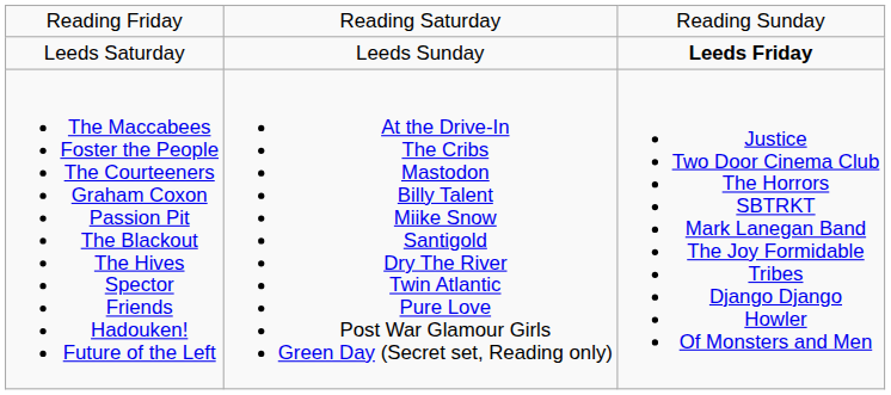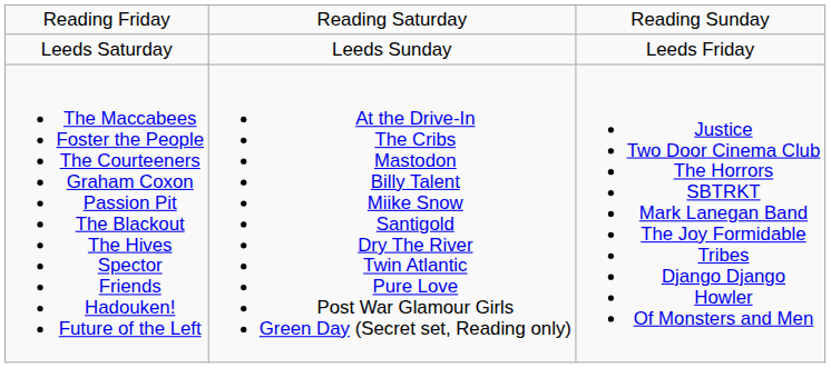Leeds Saturday | column 3: bold -> normal
